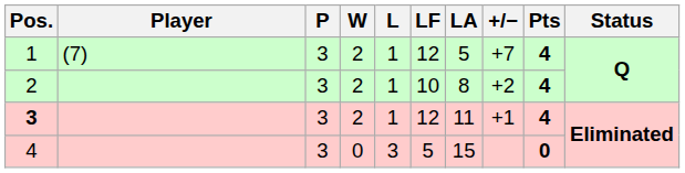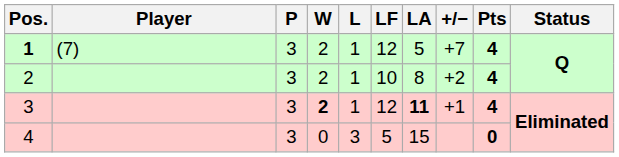row 2 | Pos.: normal -> bold
row 4 | Pos.: bold -> normal
row 4 | W: normal -> bold
row 4 | LA: normal -> bold
